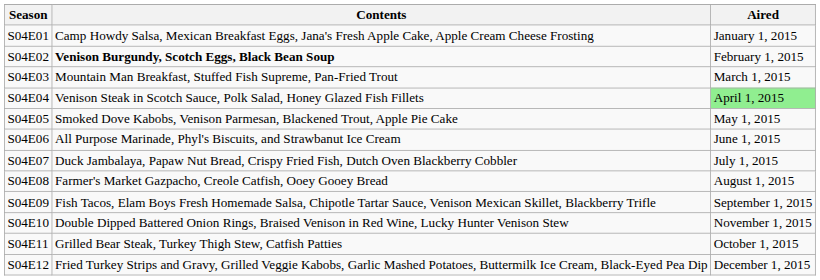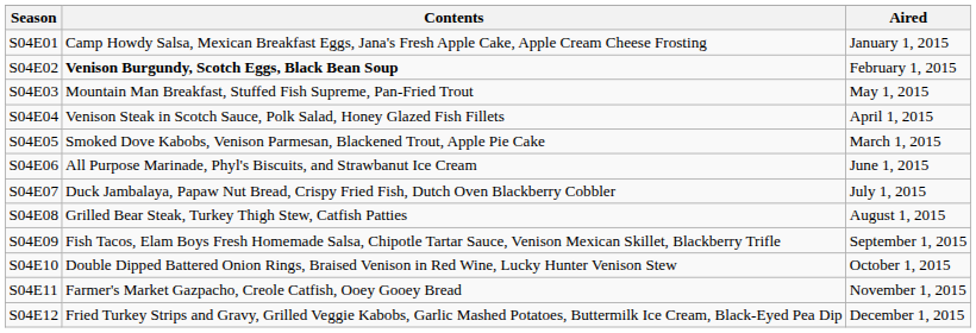S04E03 | Aired: March 1, 2015 -> May 1, 2015
S04E04 | Aired: lightgreen background -> no background
S04E05 | Aired: May 1, 2015 -> March 1, 2015
S04E08 | Contents: Farmer's Market Gazpacho, Creole Catfish, Ooey Gooey Bread -> Grilled Bear Steak, Turkey Thigh Stew, Catfish Patties
S04E10 | Aired: November 1, 2015 -> October 1, 2015
S04E11 | Contents: Grilled Bear Steak, Turkey Thigh Stew, Catfish Patties -> Farmer's Market Gazpacho, Creole Catfish, Ooey Gooey Bread
S04E11 | Aired: October 1, 2015 -> November 1, 2015
